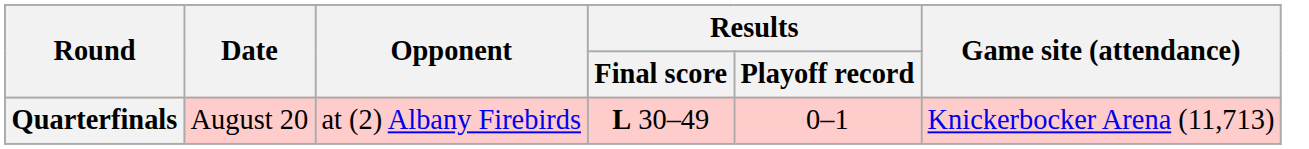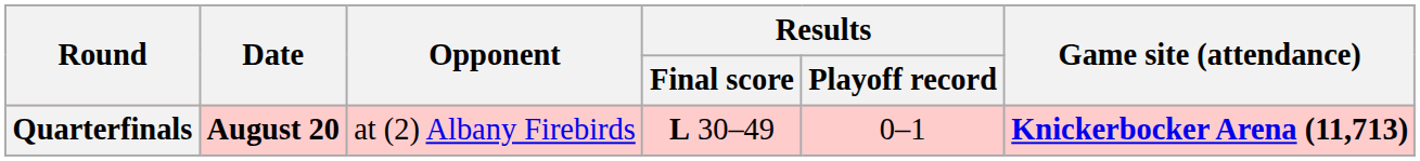Quarterfinals | Date: normal -> bold
Quarterfinals | Game site (attendance): normal -> bold
